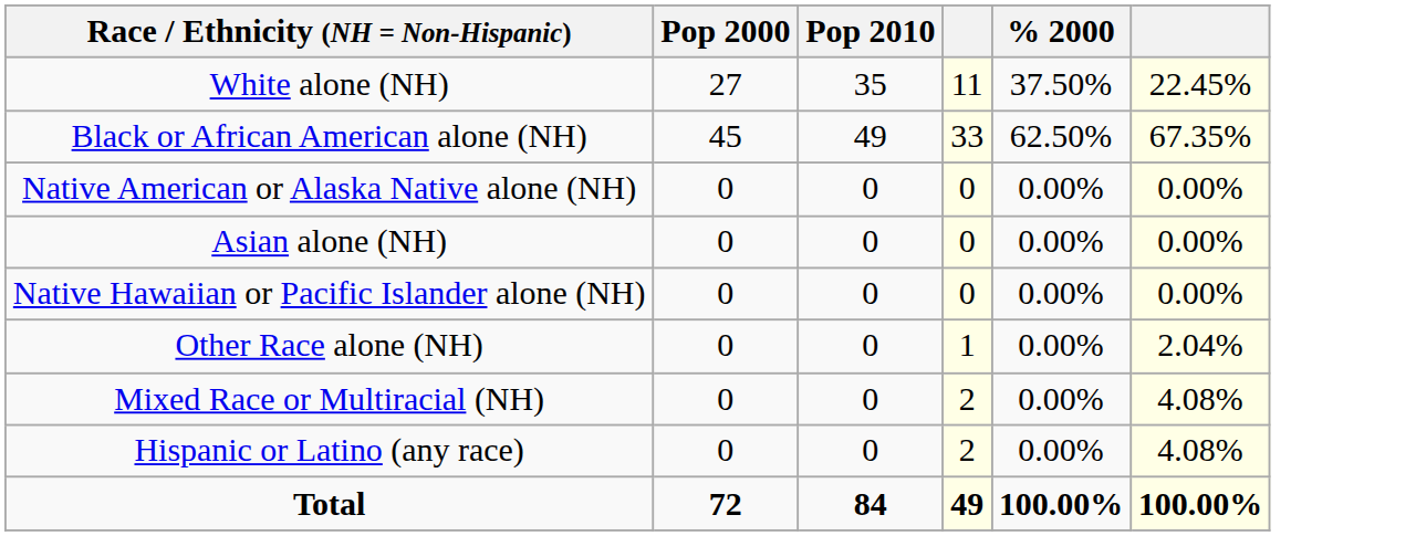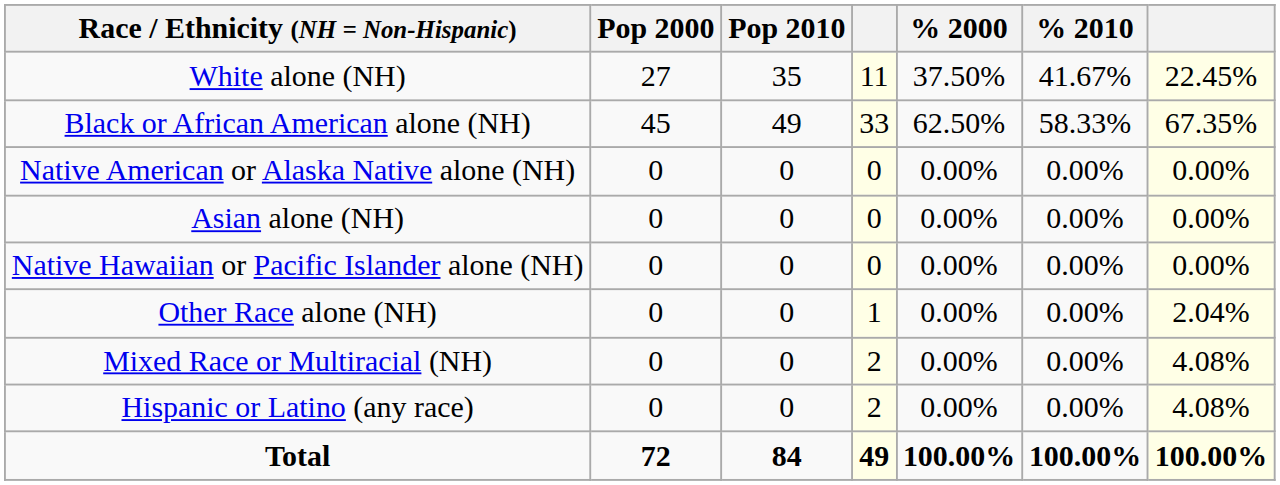+ column: % 2010 | 41.67% | 58.33% | 0.00% | 0.00% | 0.00% | 0.00% | 0.00% | 0.00% | 100.00%
